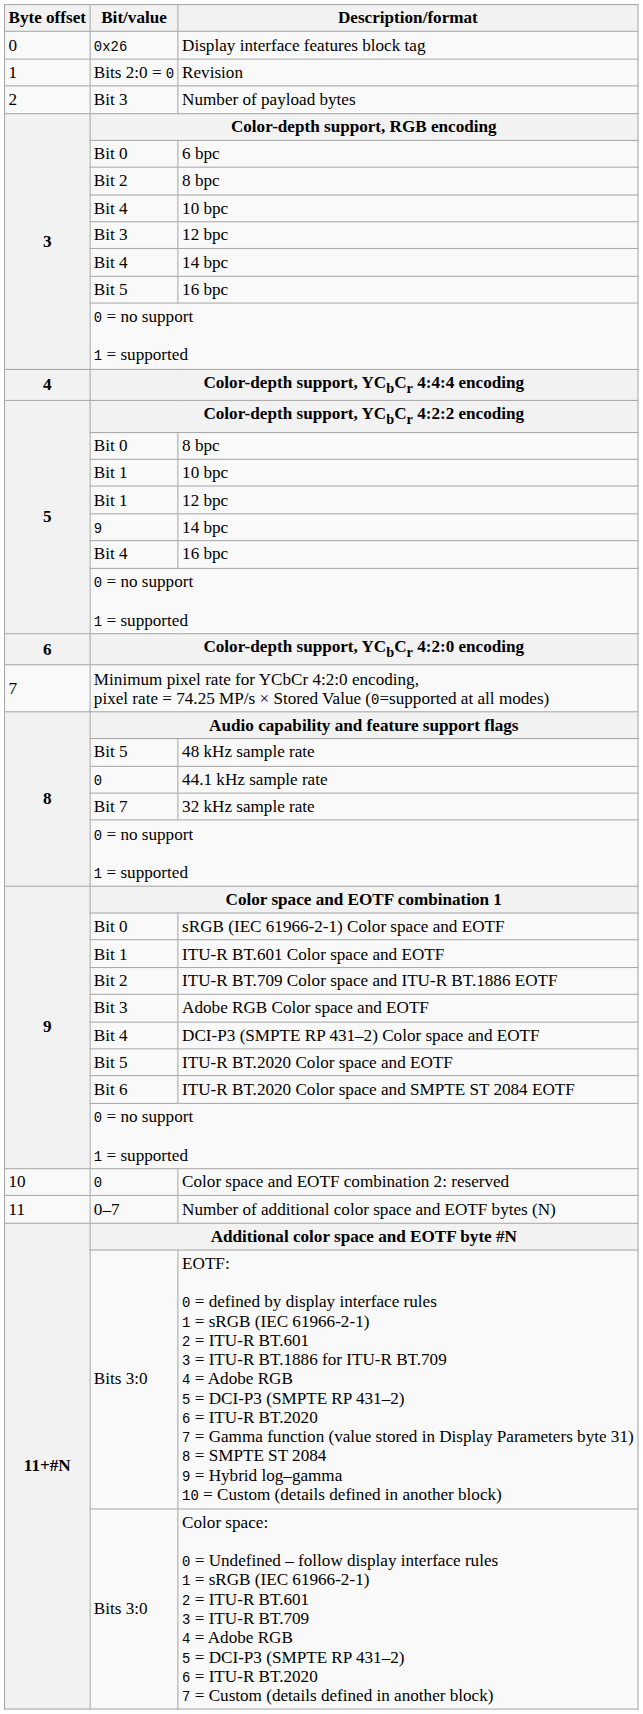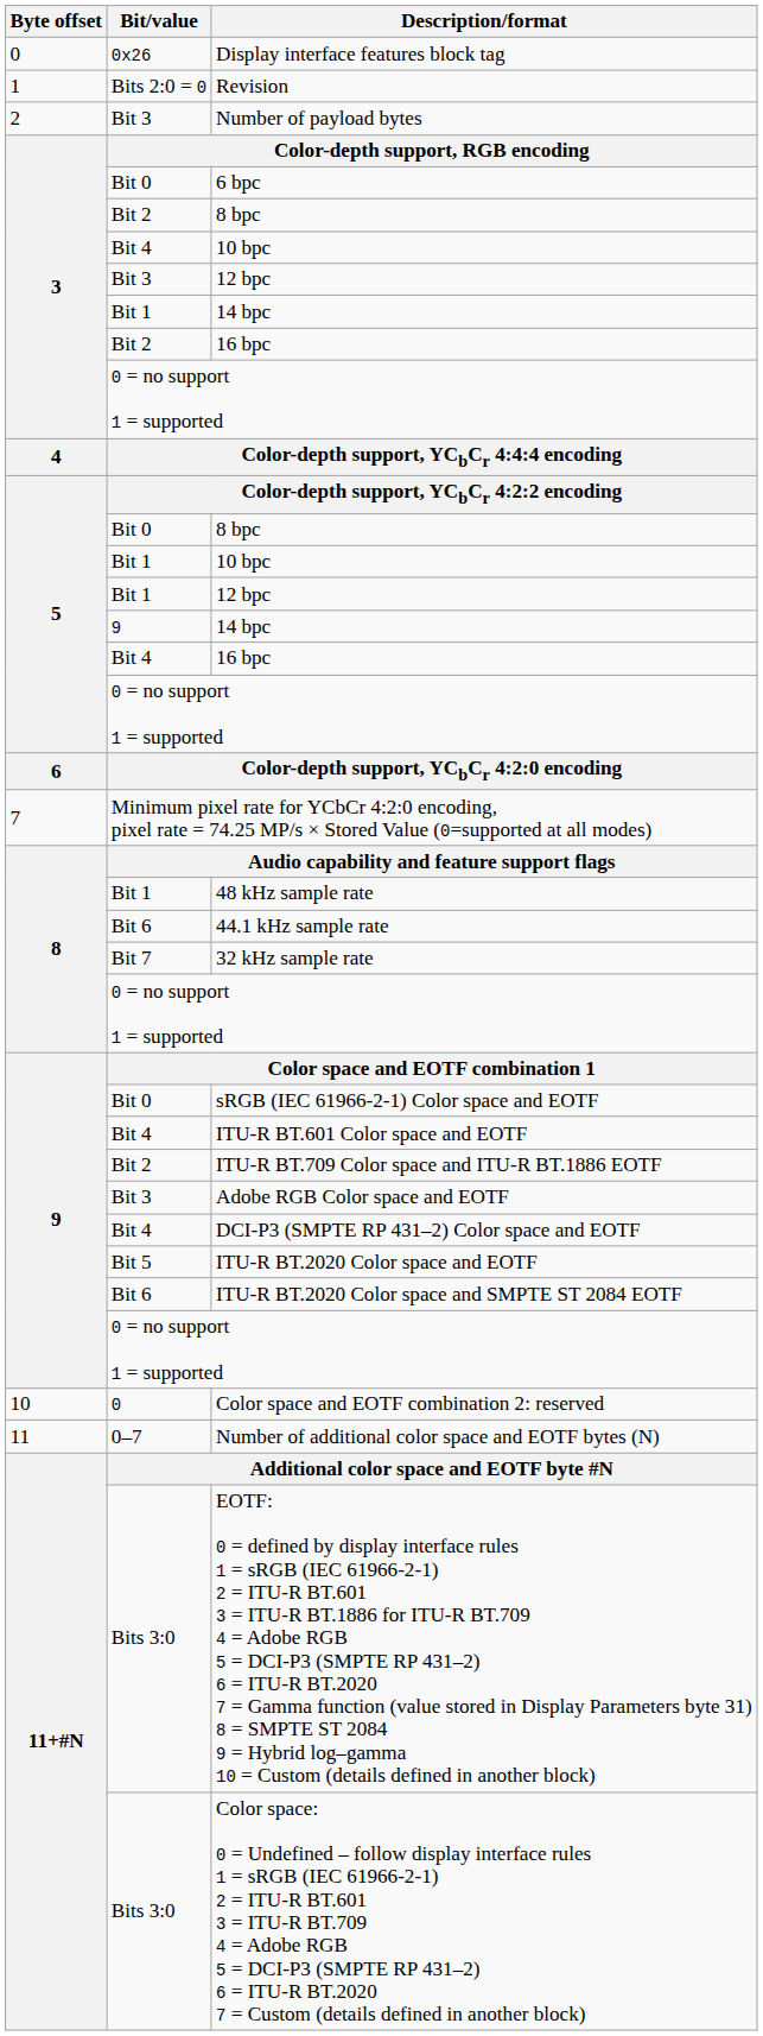3 / 14 bpc | Bit/value: Bit 4 -> Bit 1
3 / 16 bpc | Bit/value: Bit 5 -> Bit 2
48 kHz sample rate | Bit/value: Bit 5 -> Bit 1
44.1 kHz sample rate | Bit/value: 0 -> Bit 6
ITU-R BT.601 Color space and EOTF | Bit/value: Bit 1 -> Bit 4
